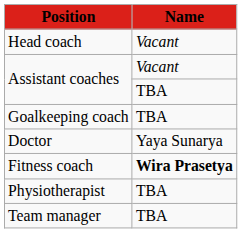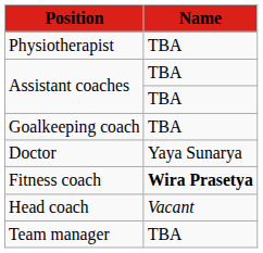row 2 | Position: Head coach -> Physiotherapist
row 2 | Name: Vacant -> TBA
row 3 | Name: Vacant -> TBA
row 8 | Position: Physiotherapist -> Head coach
row 8 | Name: TBA -> Vacant
